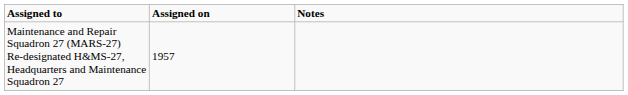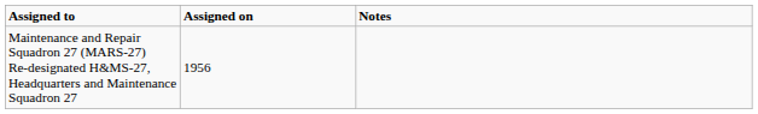row 2 | Assigned on: 1957 -> 1956
